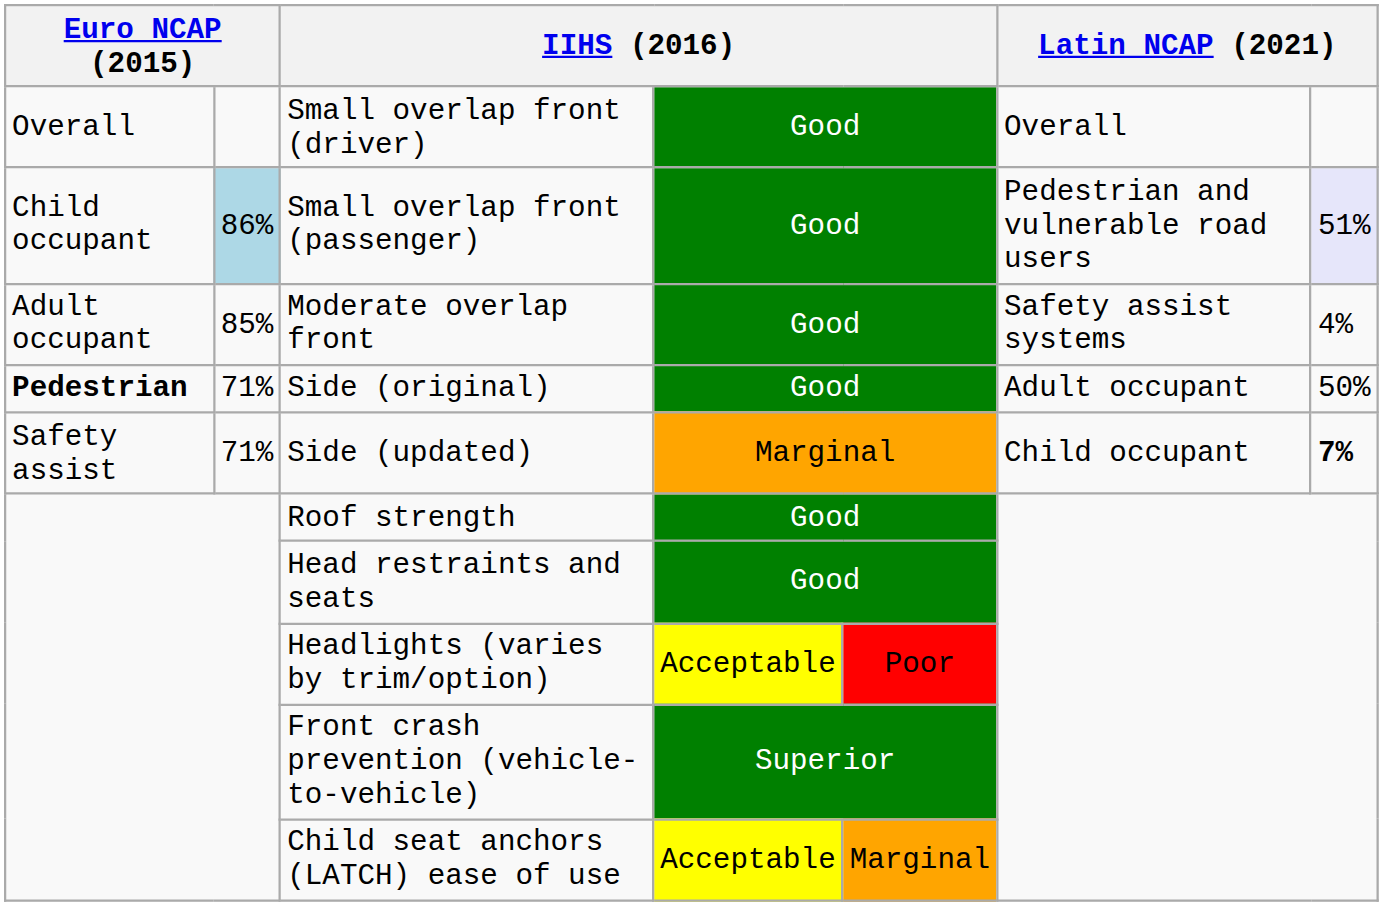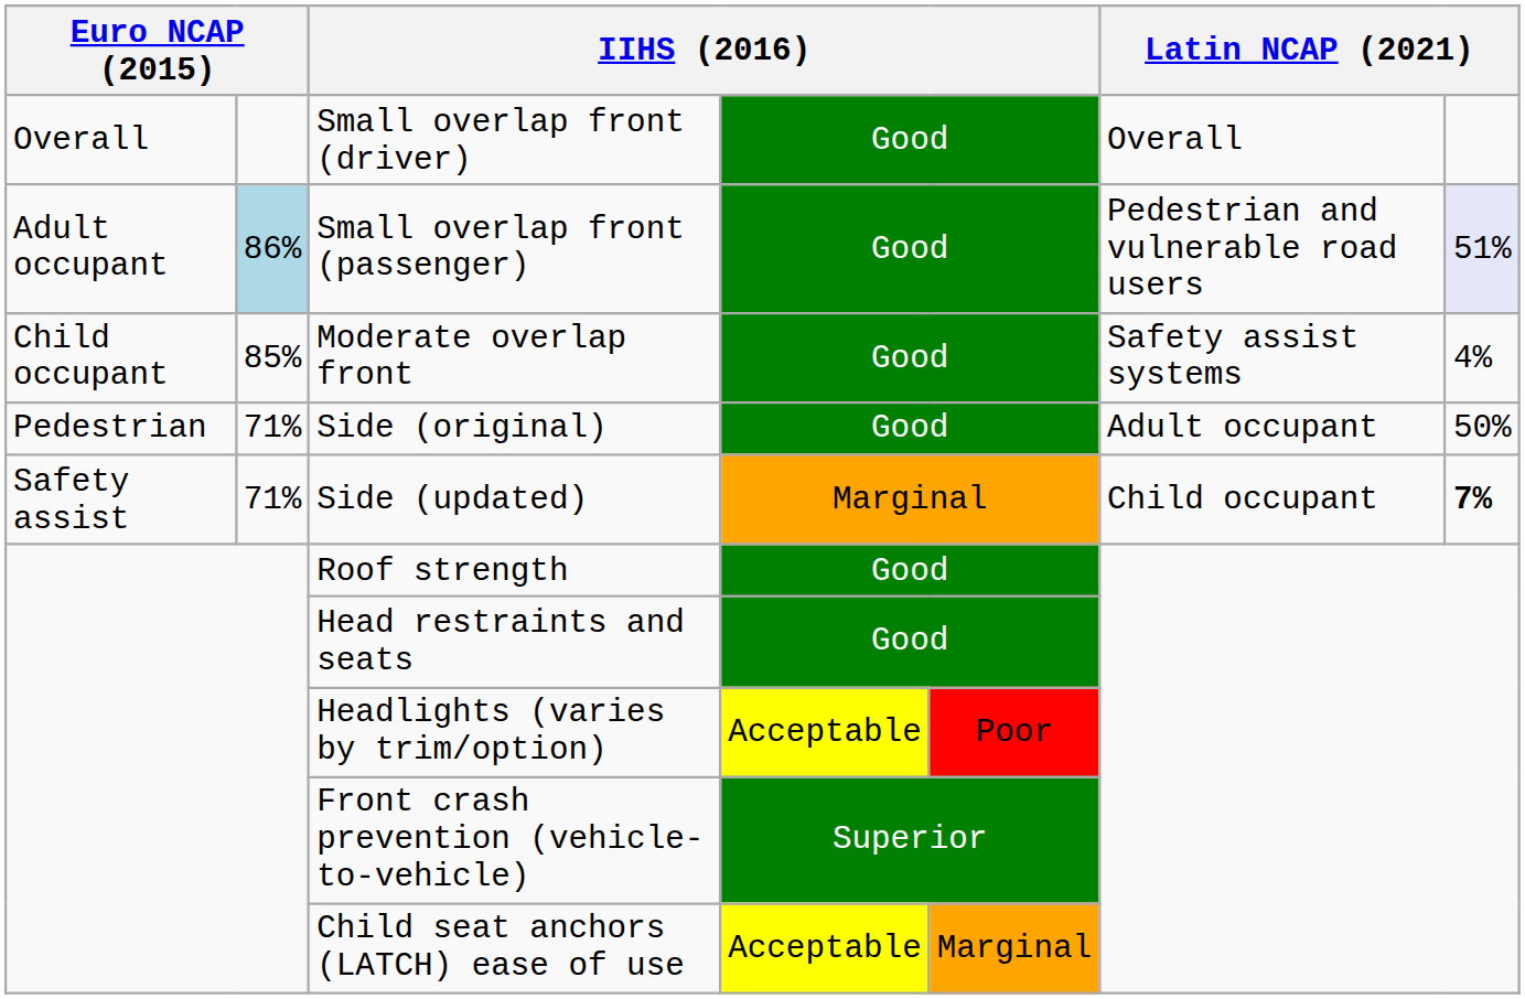Small overlap front (passenger) | column 1: Child occupant -> Adult occupant
Moderate overlap front | column 1: Adult occupant -> Child occupant
Side (original) | column 1: bold -> normal
